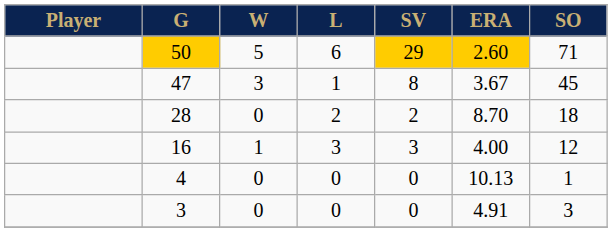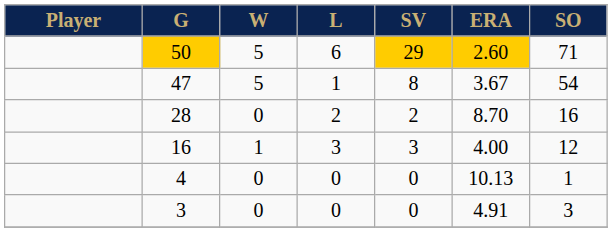47 | W: 3 -> 5
47 | SO: 45 -> 54
28 | SO: 18 -> 16
